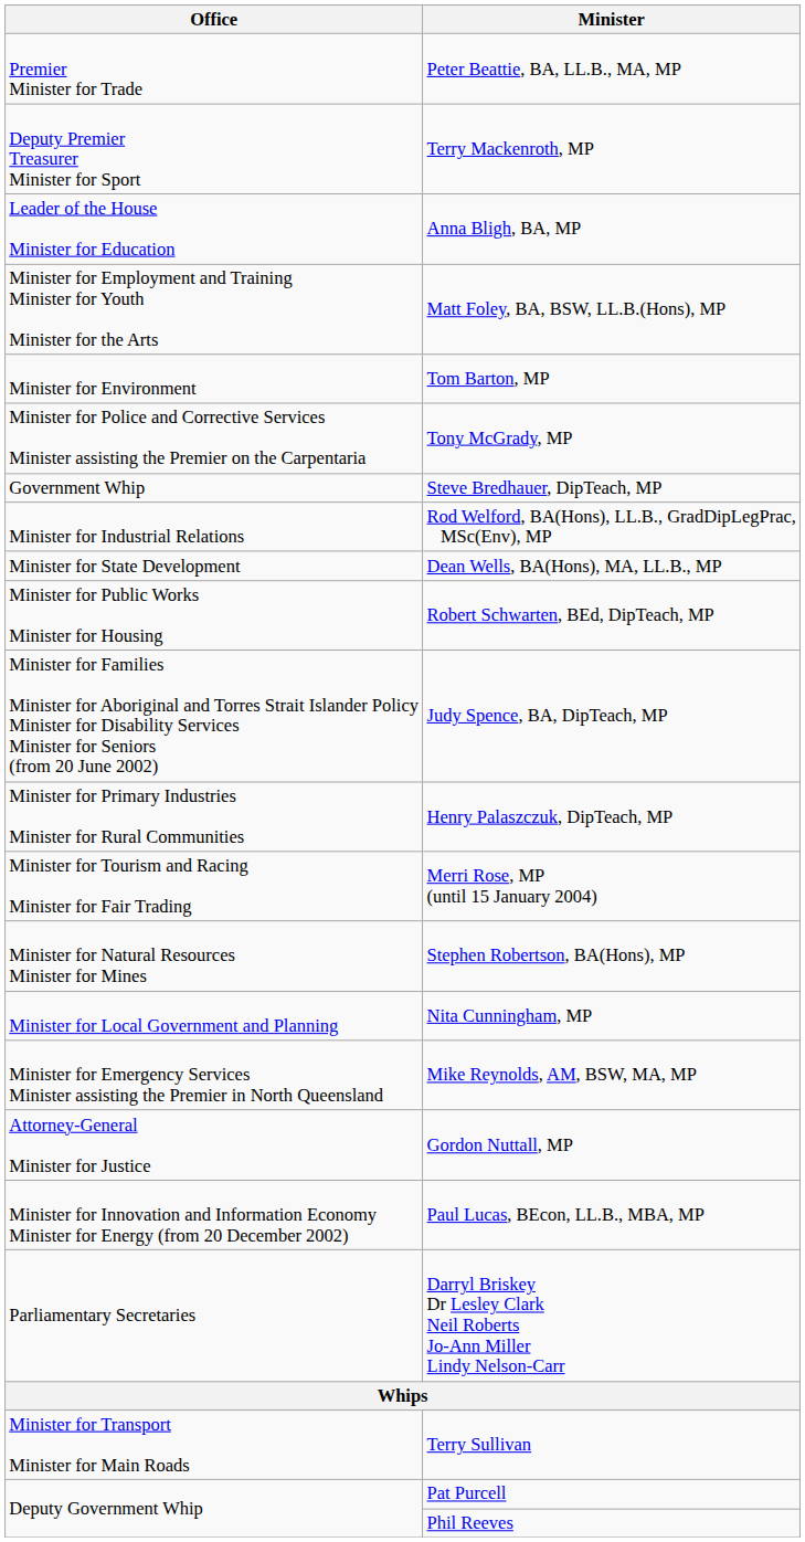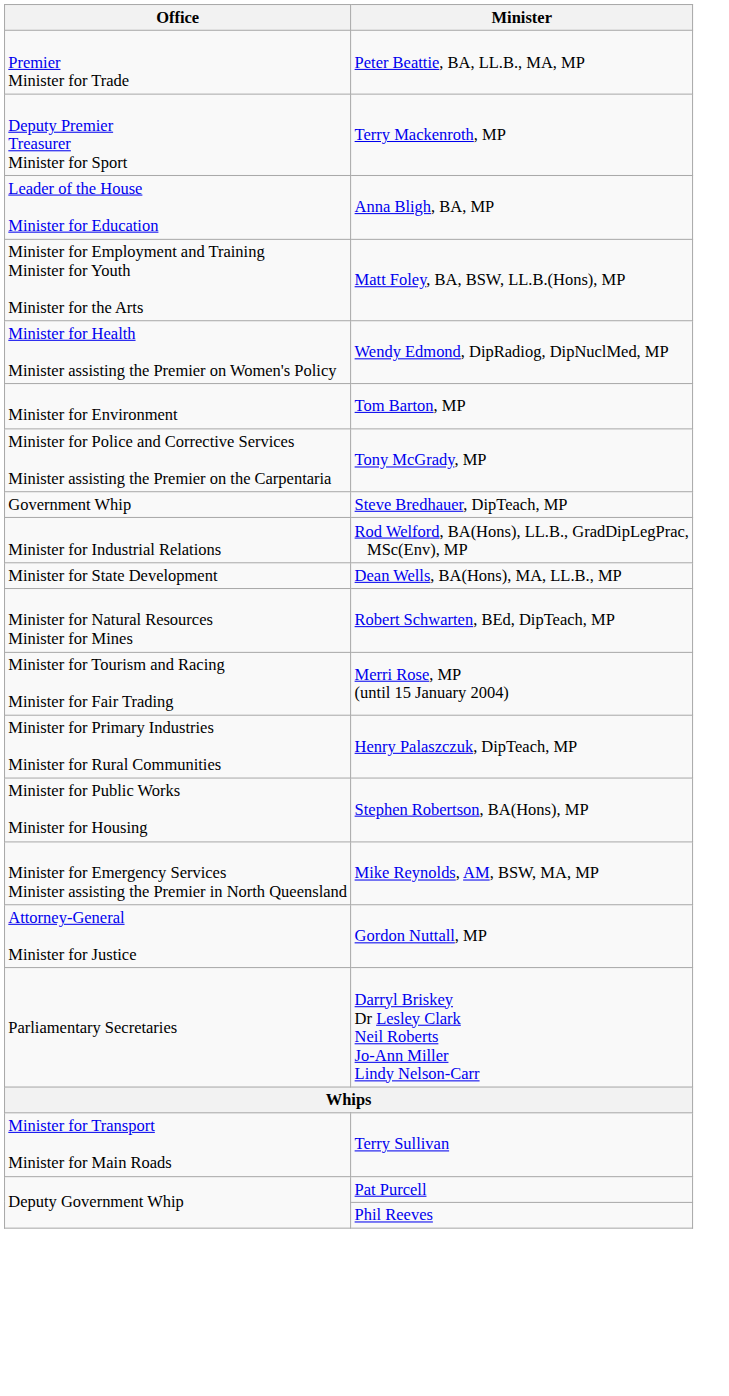+ row: Minister for Health Minister assisting the Premier on Women's Policy | Wendy Edmond, DipRadiog, DipNuclMed, MP
Robert Schwarten, BEd, DipTeach, MP | Office: Minister for Public Works Minister for Housing -> Minister for Natural Resources Minister for Mines
- row: Minister for Families Minister for Aboriginal and Torres Strait Islander Policy Minister for Disability Services Minister for Seniors (from 20 June 2002) | Judy Spence, BA, DipTeach, MP
rows swapped: Henry Palaszczuk, DipTeach, MP <-> Merri Rose, MP (until 15 January 2004)
Stephen Robertson, BA(Hons), MP | Office: Minister for Natural Resources Minister for Mines -> Minister for Public Works Minister for Housing
- row: Minister for Local Government and Planning | Nita Cunningham, MP
- row: Minister for Innovation and Information Economy Minister for Energy (from 20 December 2002) | Paul Lucas, BEcon, LL.B., MBA, MP
